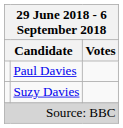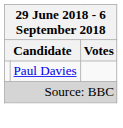- row: Suzy Davies
